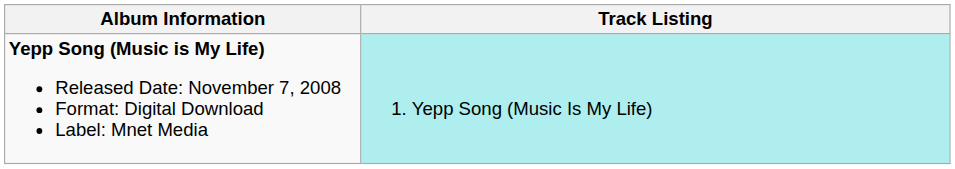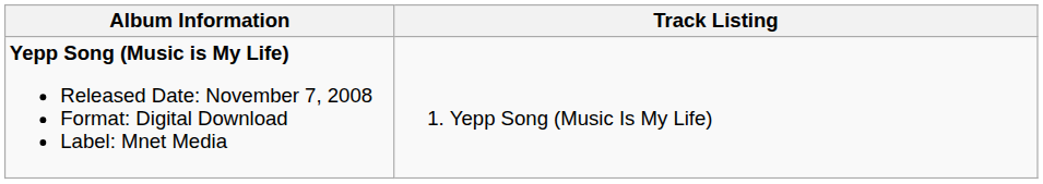row 2 | Track Listing: paleturquoise background -> no background
